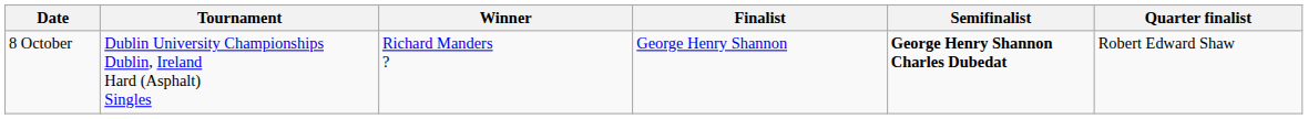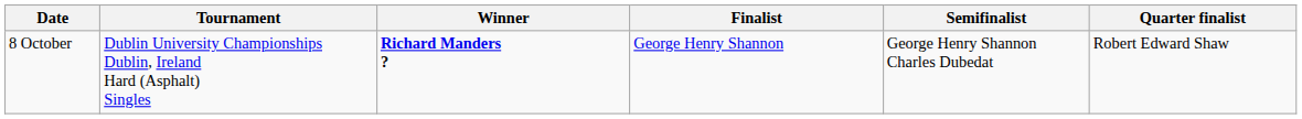8 October | Winner: normal -> bold
8 October | Semifinalist: bold -> normal
